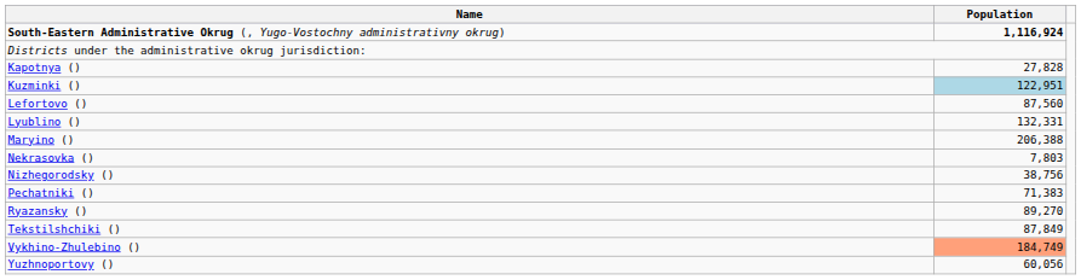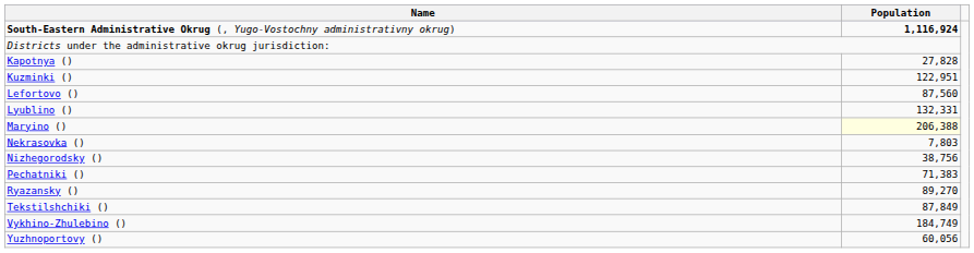Kuzminki () | Population: lightblue background -> no background
Maryino () | Population: no background -> lightyellow background
Vykhino-Zhulebino () | Population: lightsalmon background -> no background
